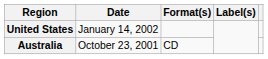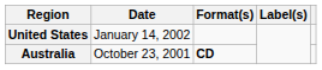Australia | Format(s): normal -> bold
